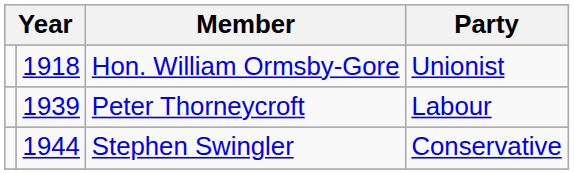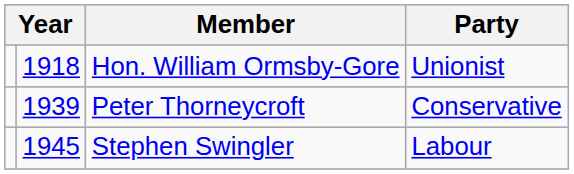Peter Thorneycroft | Party: Labour -> Conservative
Stephen Swingler | column 2: 1944 -> 1945
Stephen Swingler | Party: Conservative -> Labour
